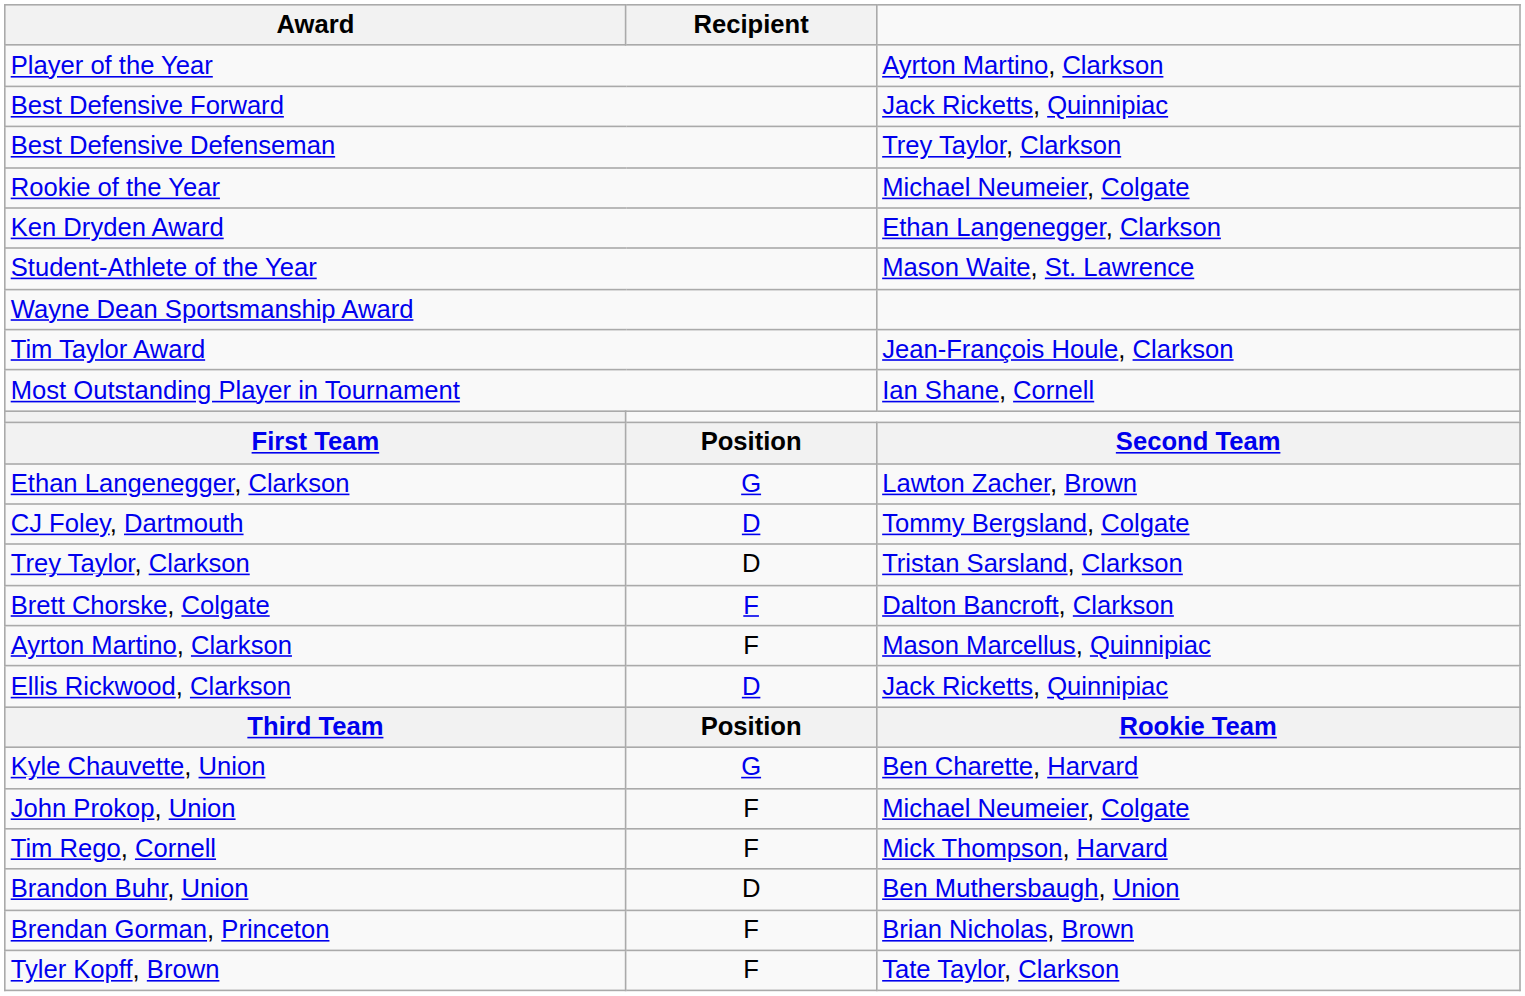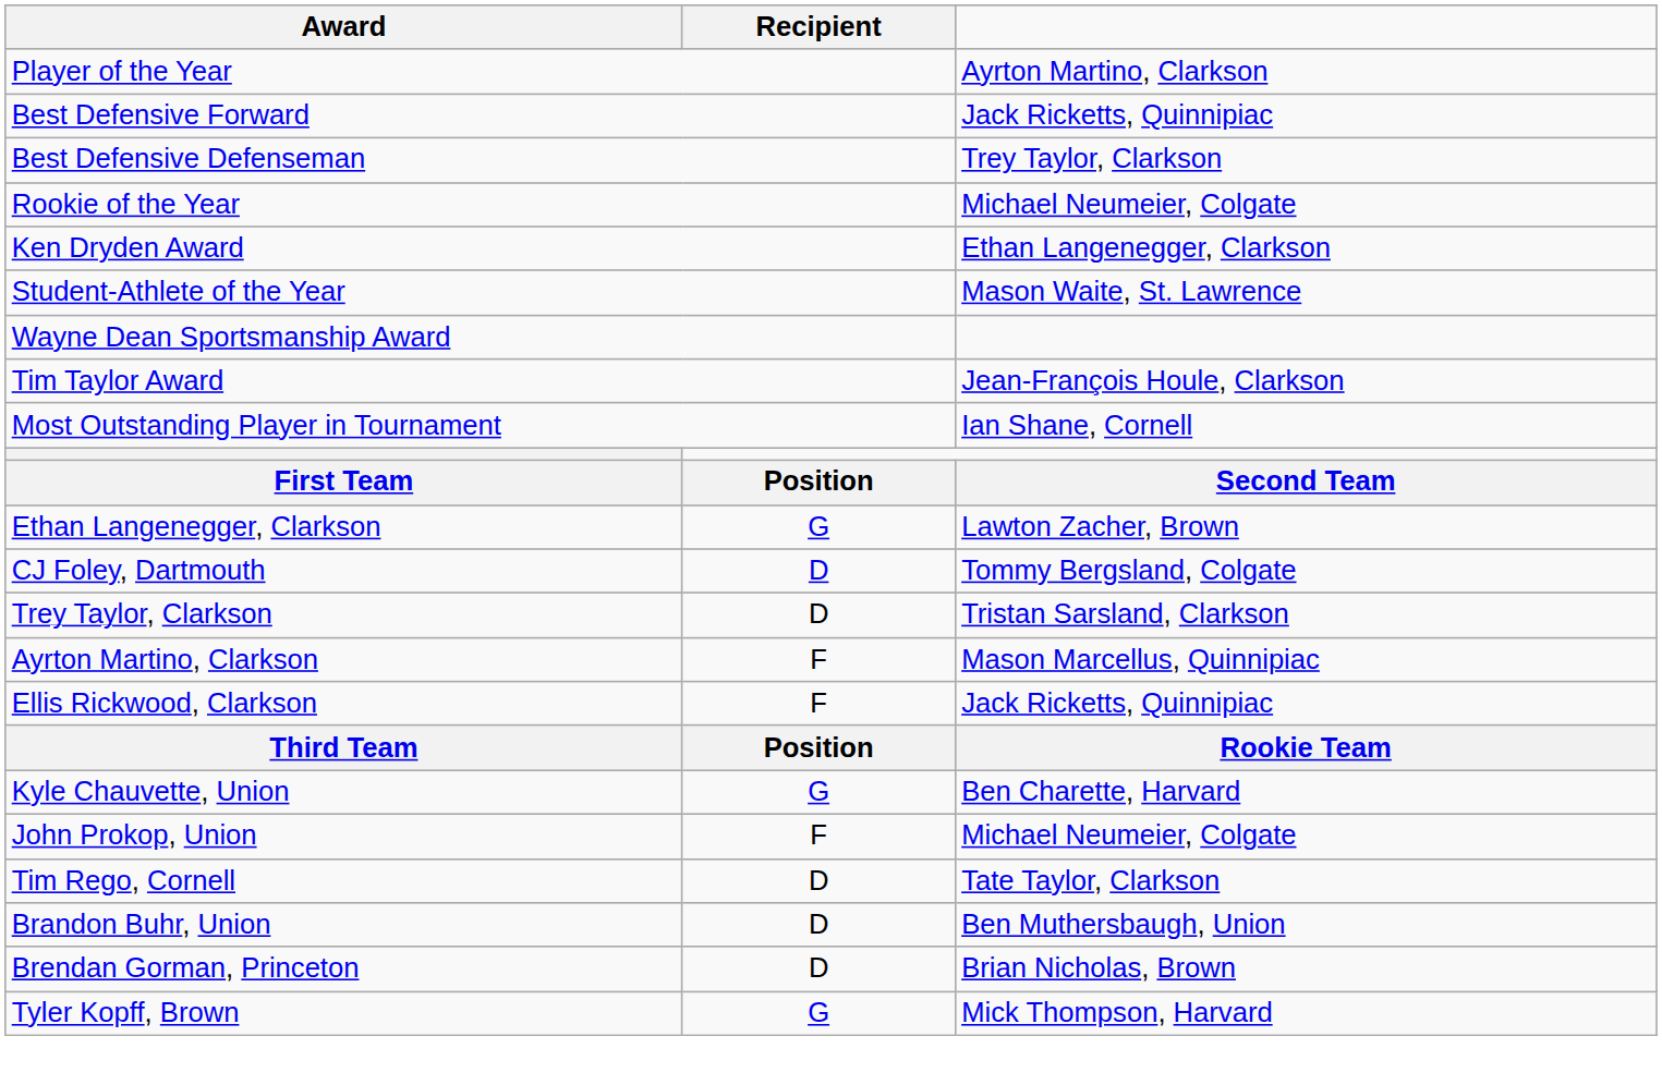- row: Brett Chorske, Colgate | F | Dalton Bancroft, Clarkson
Ellis Rickwood, Clarkson | Recipient: D -> F
Tim Rego, Cornell | Recipient: F -> D
Tim Rego, Cornell | column 3: Mick Thompson, Harvard -> Tate Taylor, Clarkson
Brendan Gorman, Princeton | Recipient: F -> D
Tyler Kopff, Brown | Recipient: F -> G
Tyler Kopff, Brown | column 3: Tate Taylor, Clarkson -> Mick Thompson, Harvard
